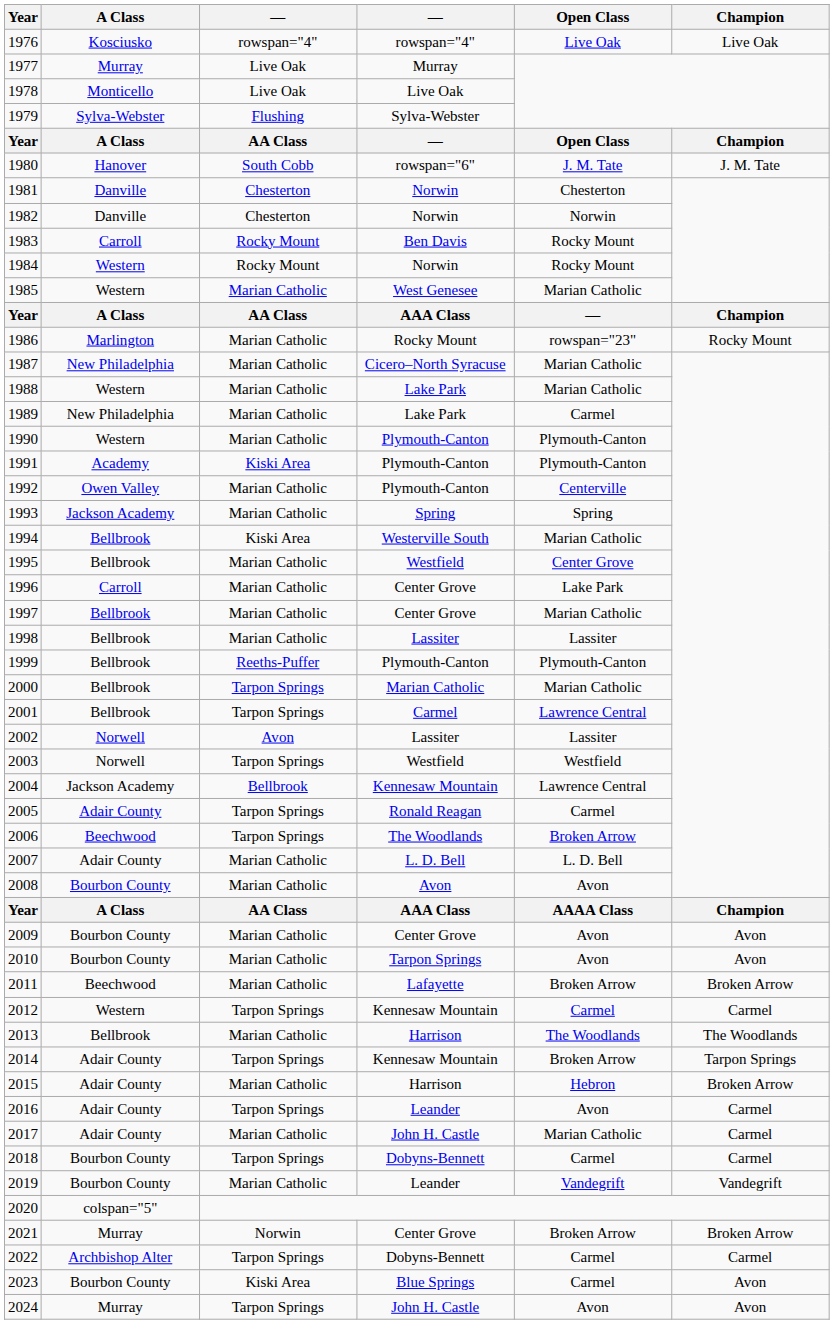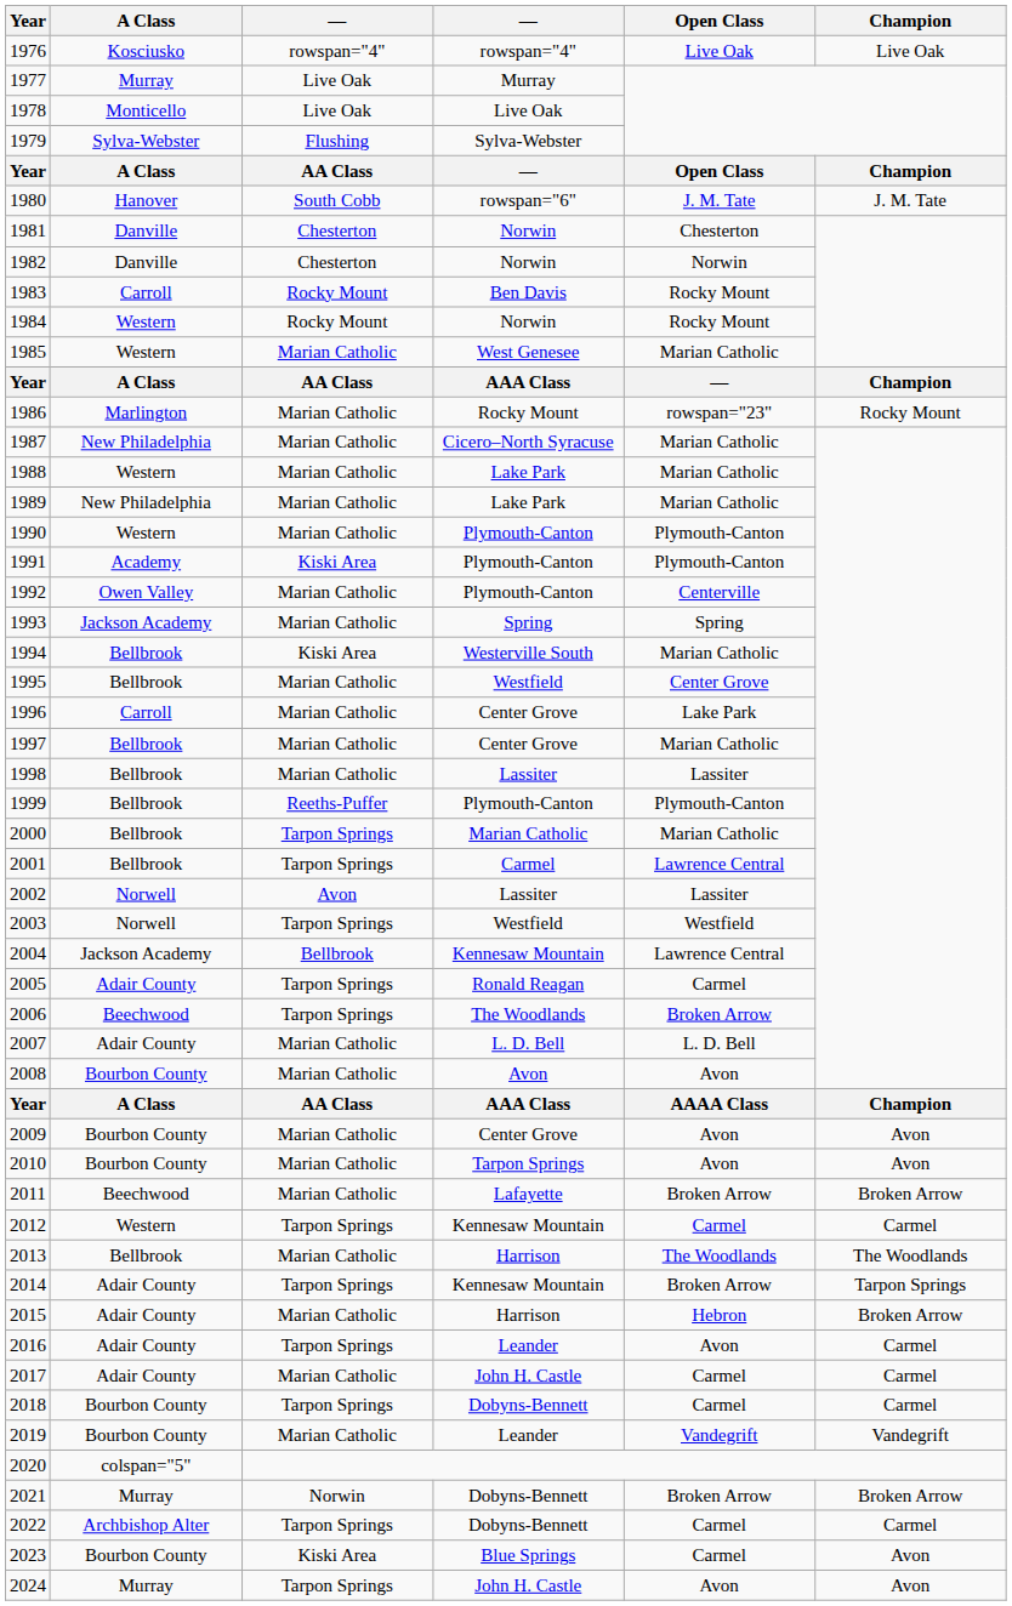1989 | Open Class: Carmel -> Marian Catholic
2017 | Open Class: Marian Catholic -> Carmel
2021 | column 4: Center Grove -> Dobyns-Bennett
